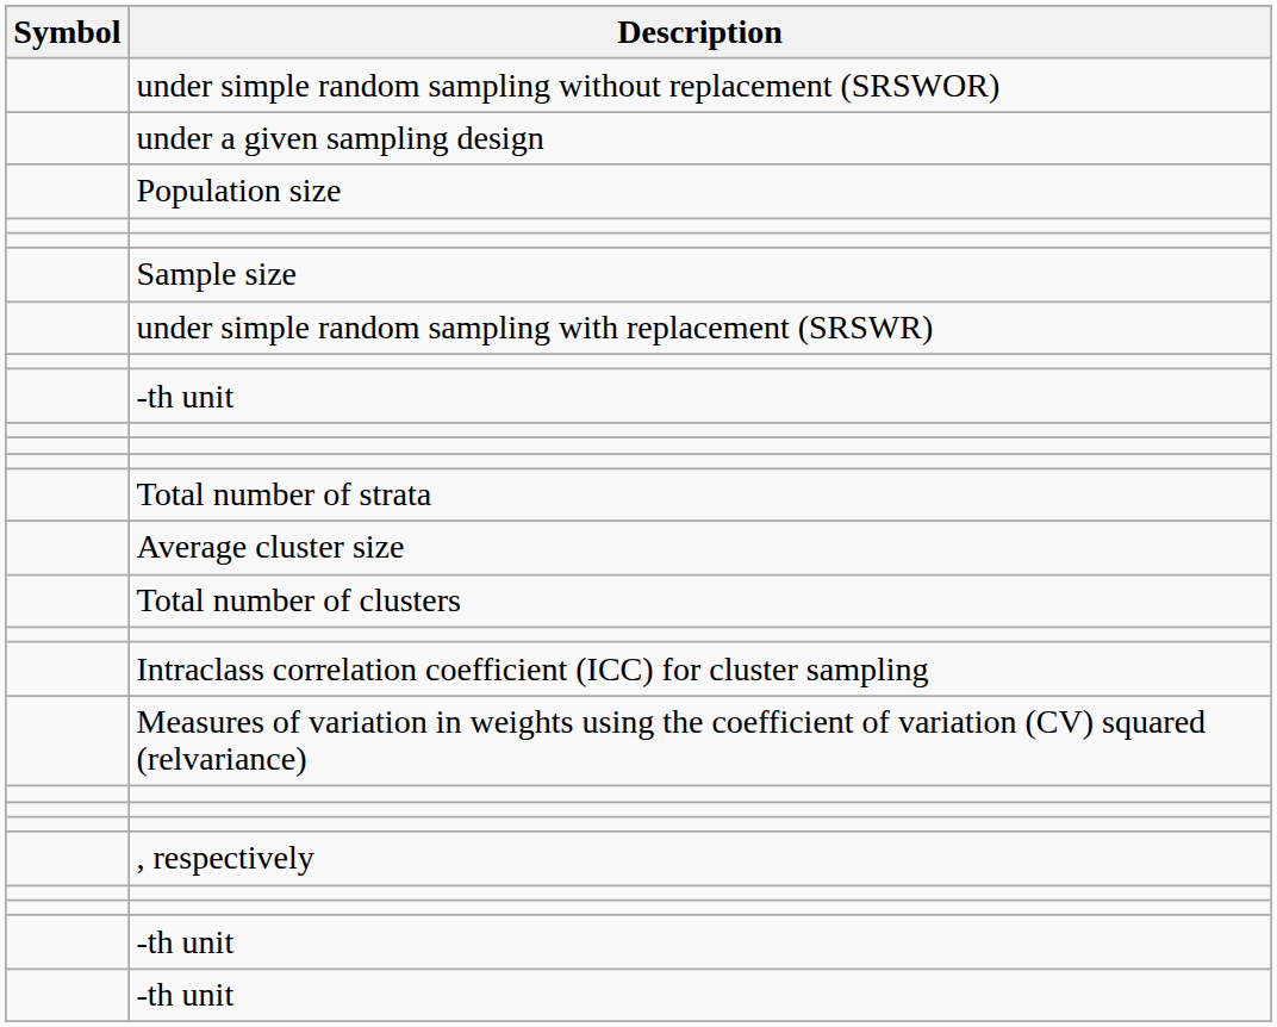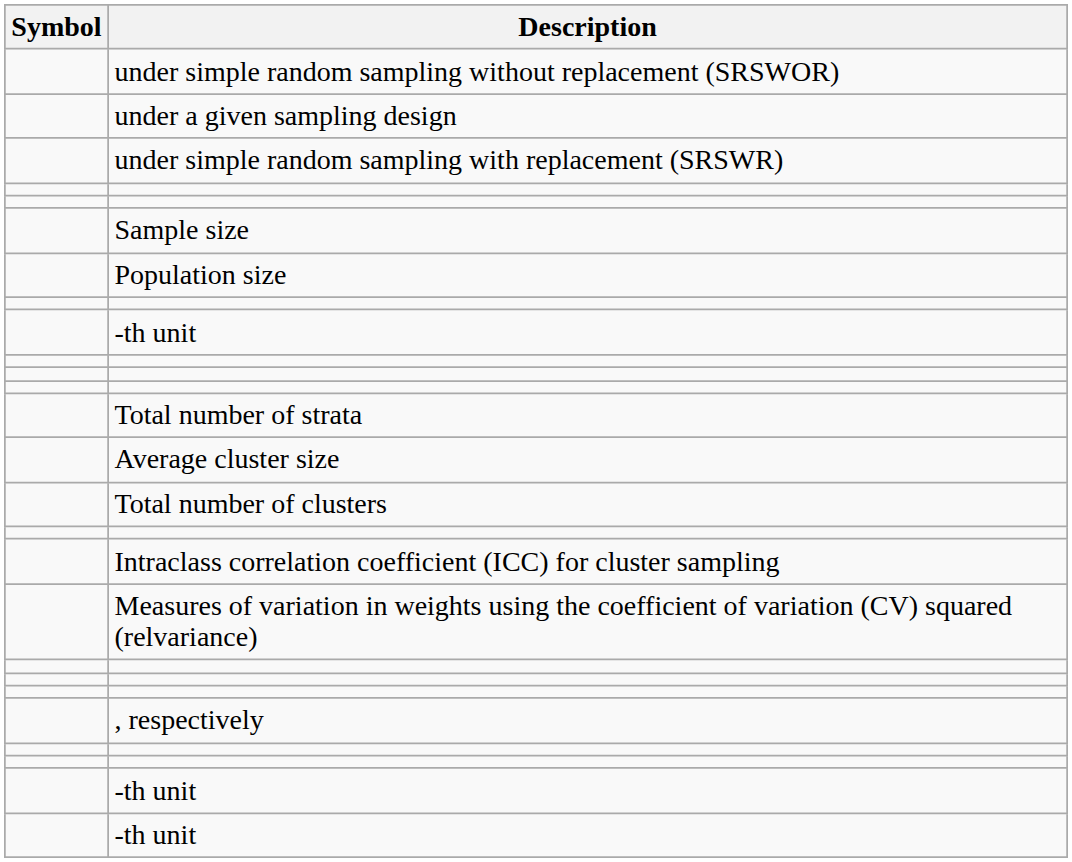row 4 | Description: Population size -> under simple random sampling with replacement (SRSWR)
row 8 | Description: under simple random sampling with replacement (SRSWR) -> Population size
